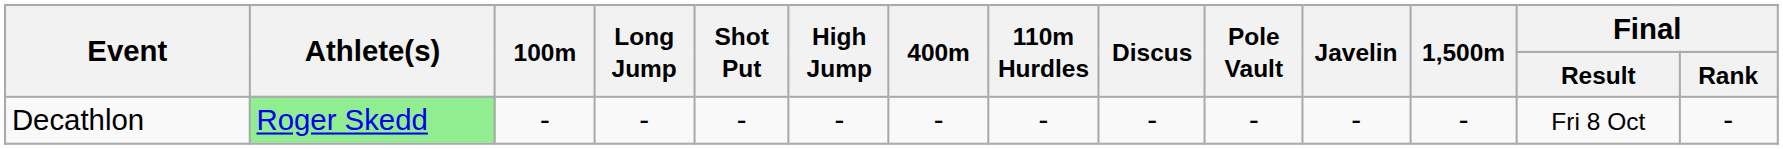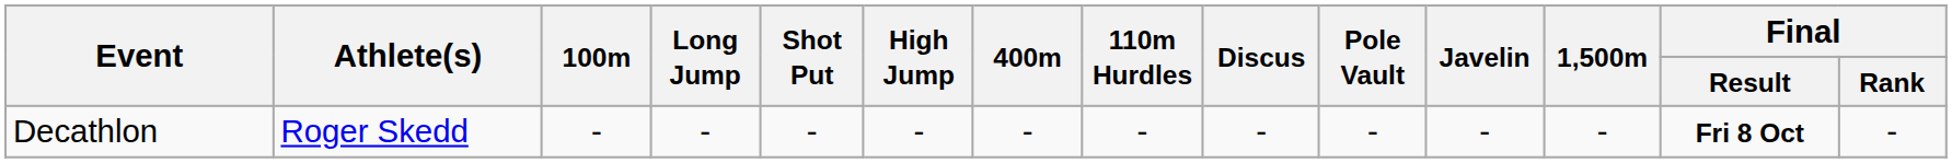Decathlon | Athlete(s): lightgreen background -> no background
Decathlon | Final / Result: normal -> bold
